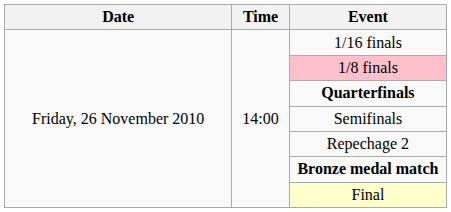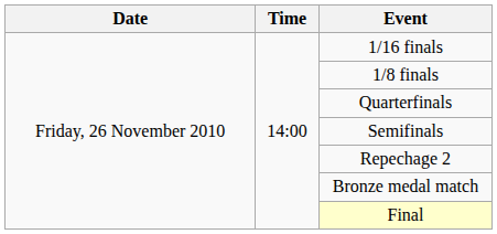1/8 finals | Event: pink background -> no background
Quarterfinals | Event: bold -> normal
Bronze medal match | Event: bold -> normal
